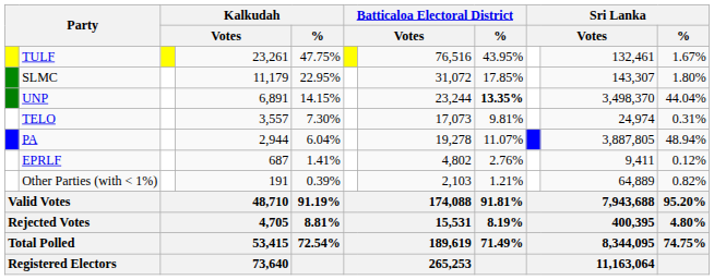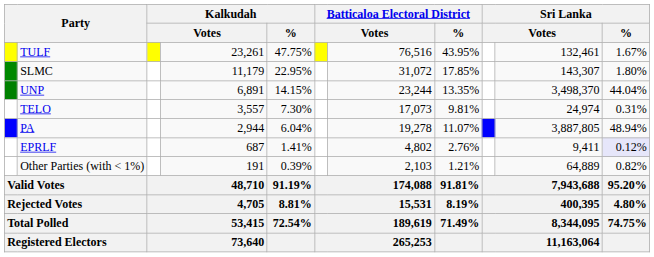UNP | Batticaloa Electoral District / %: bold -> normal
EPRLF | Sri Lanka / %: no background -> lavender background
